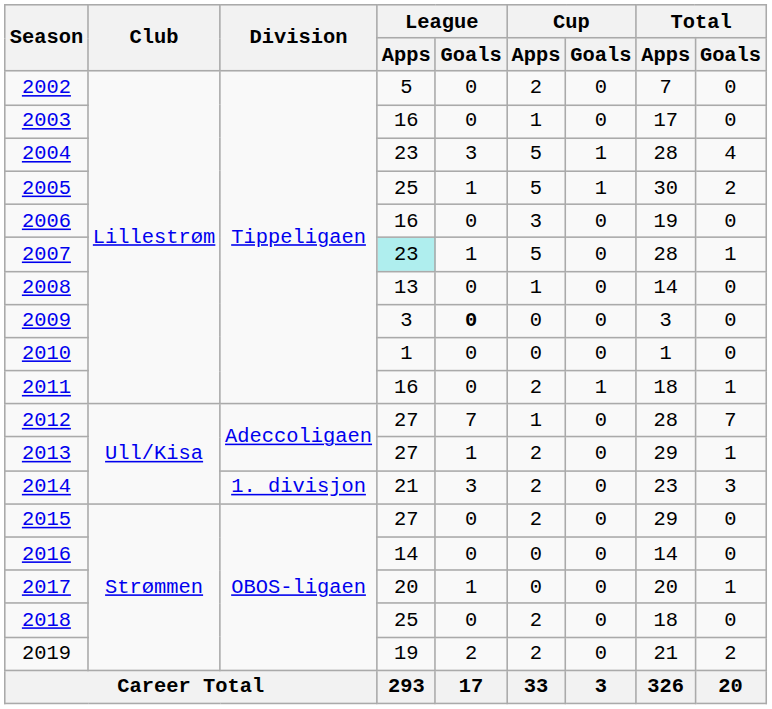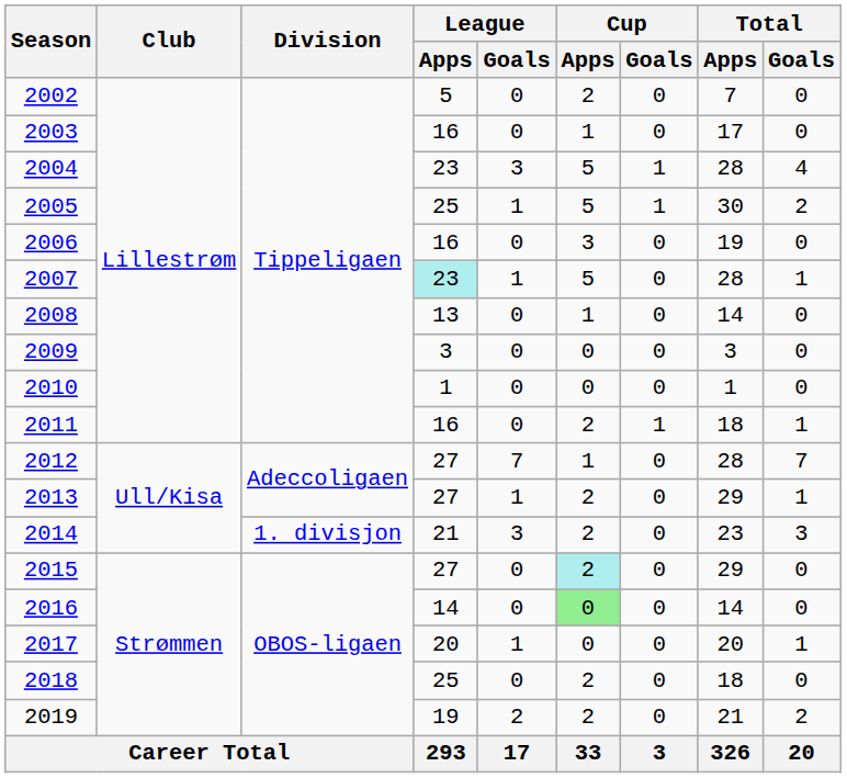2009 | League / Goals: bold -> normal
2015 | Cup / Apps: no background -> paleturquoise background
2016 | Cup / Apps: no background -> lightgreen background
